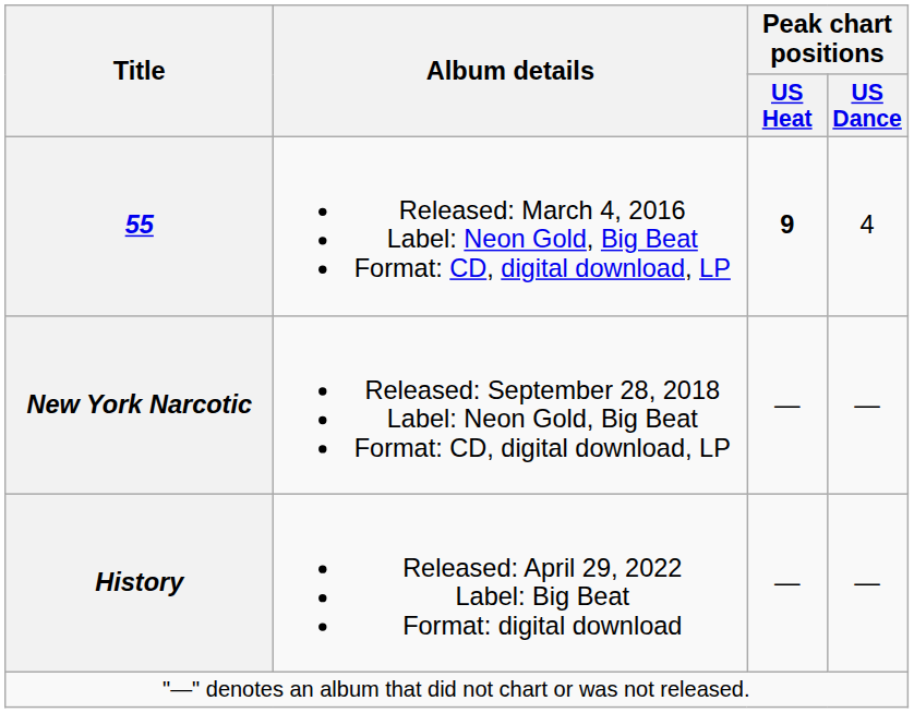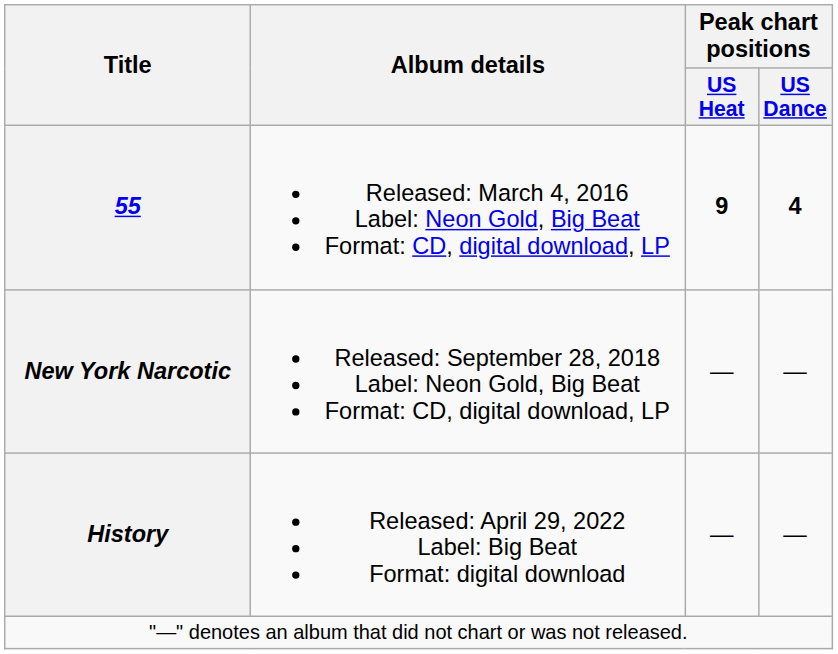55 | Peak chart positions / US Dance: normal -> bold
